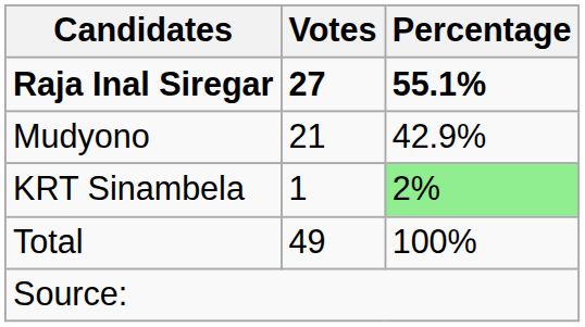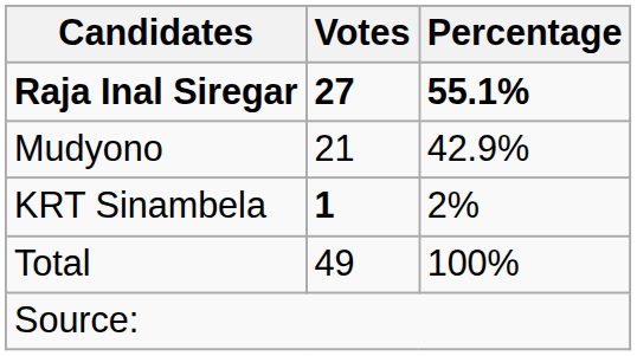KRT Sinambela | Votes: normal -> bold
KRT Sinambela | Percentage: lightgreen background -> no background
